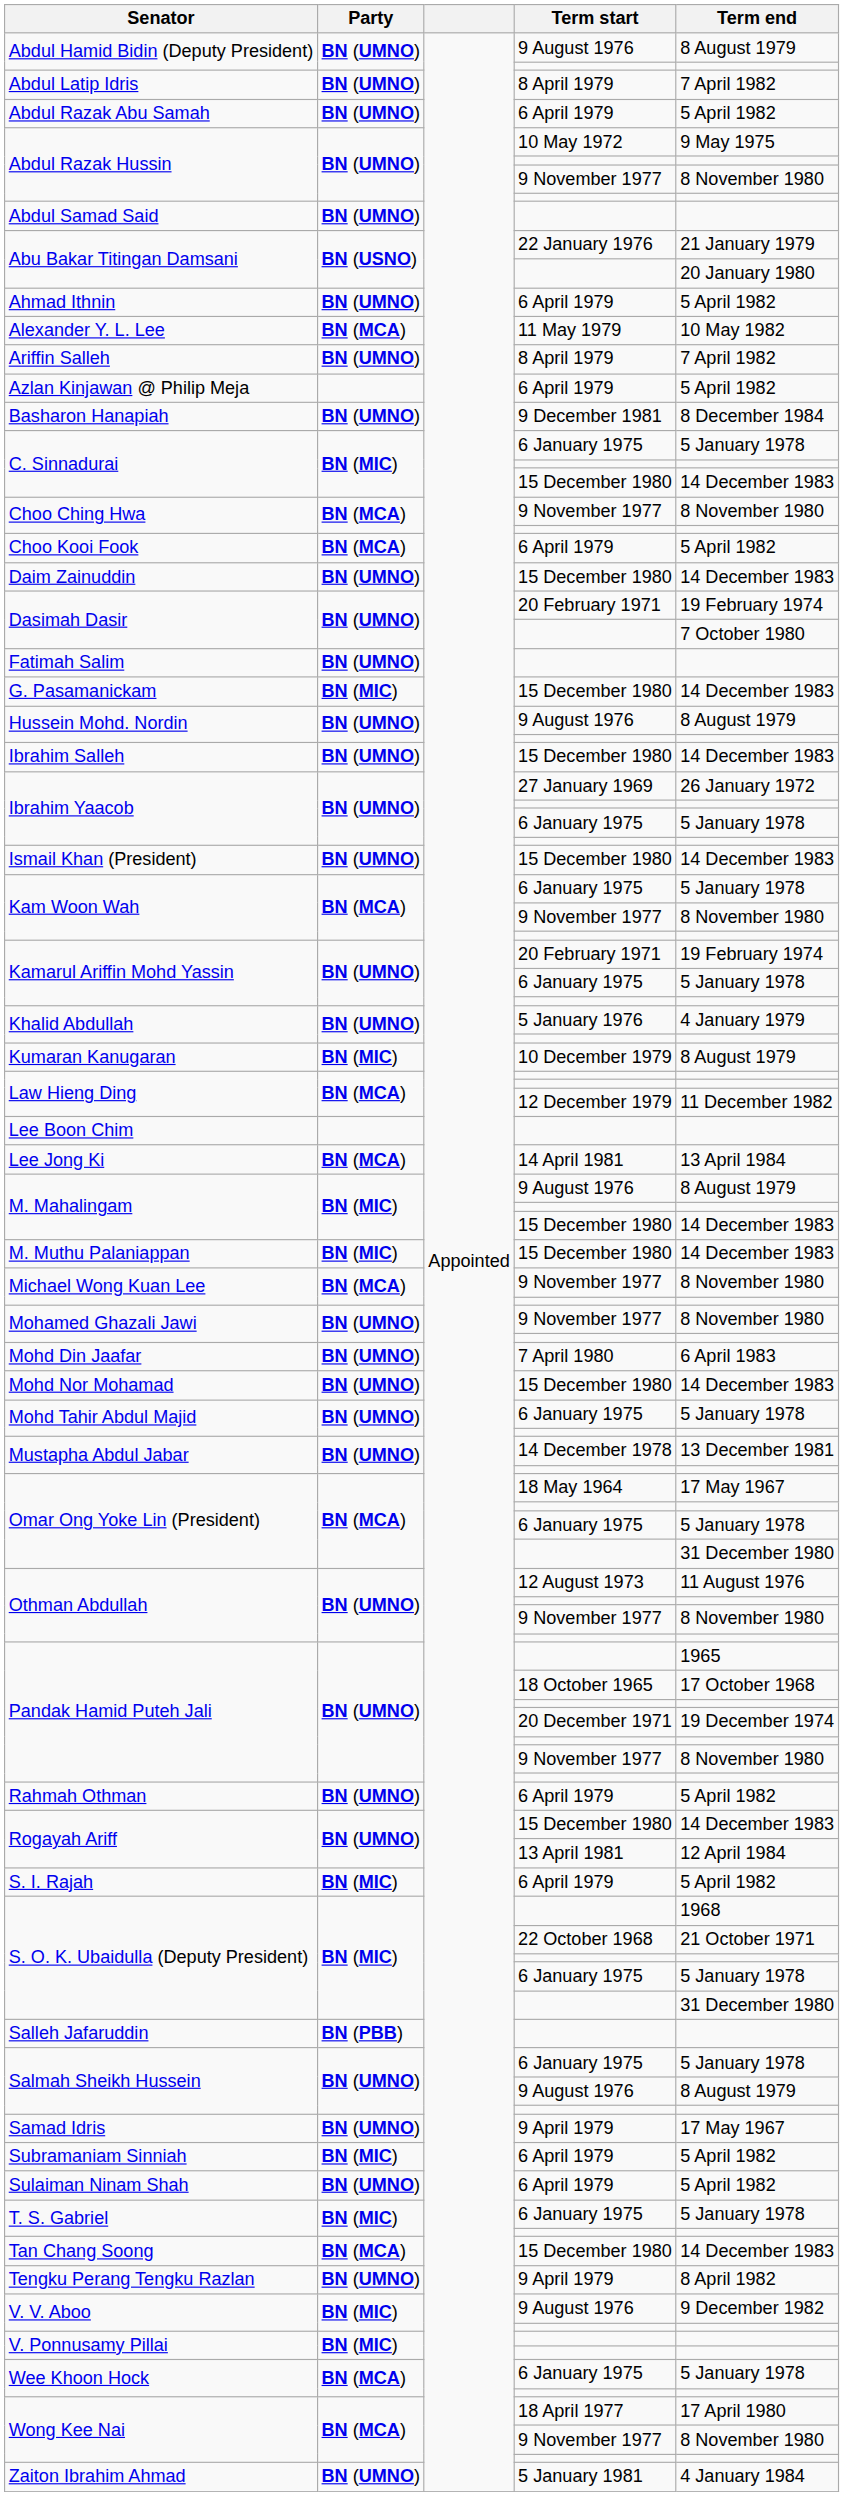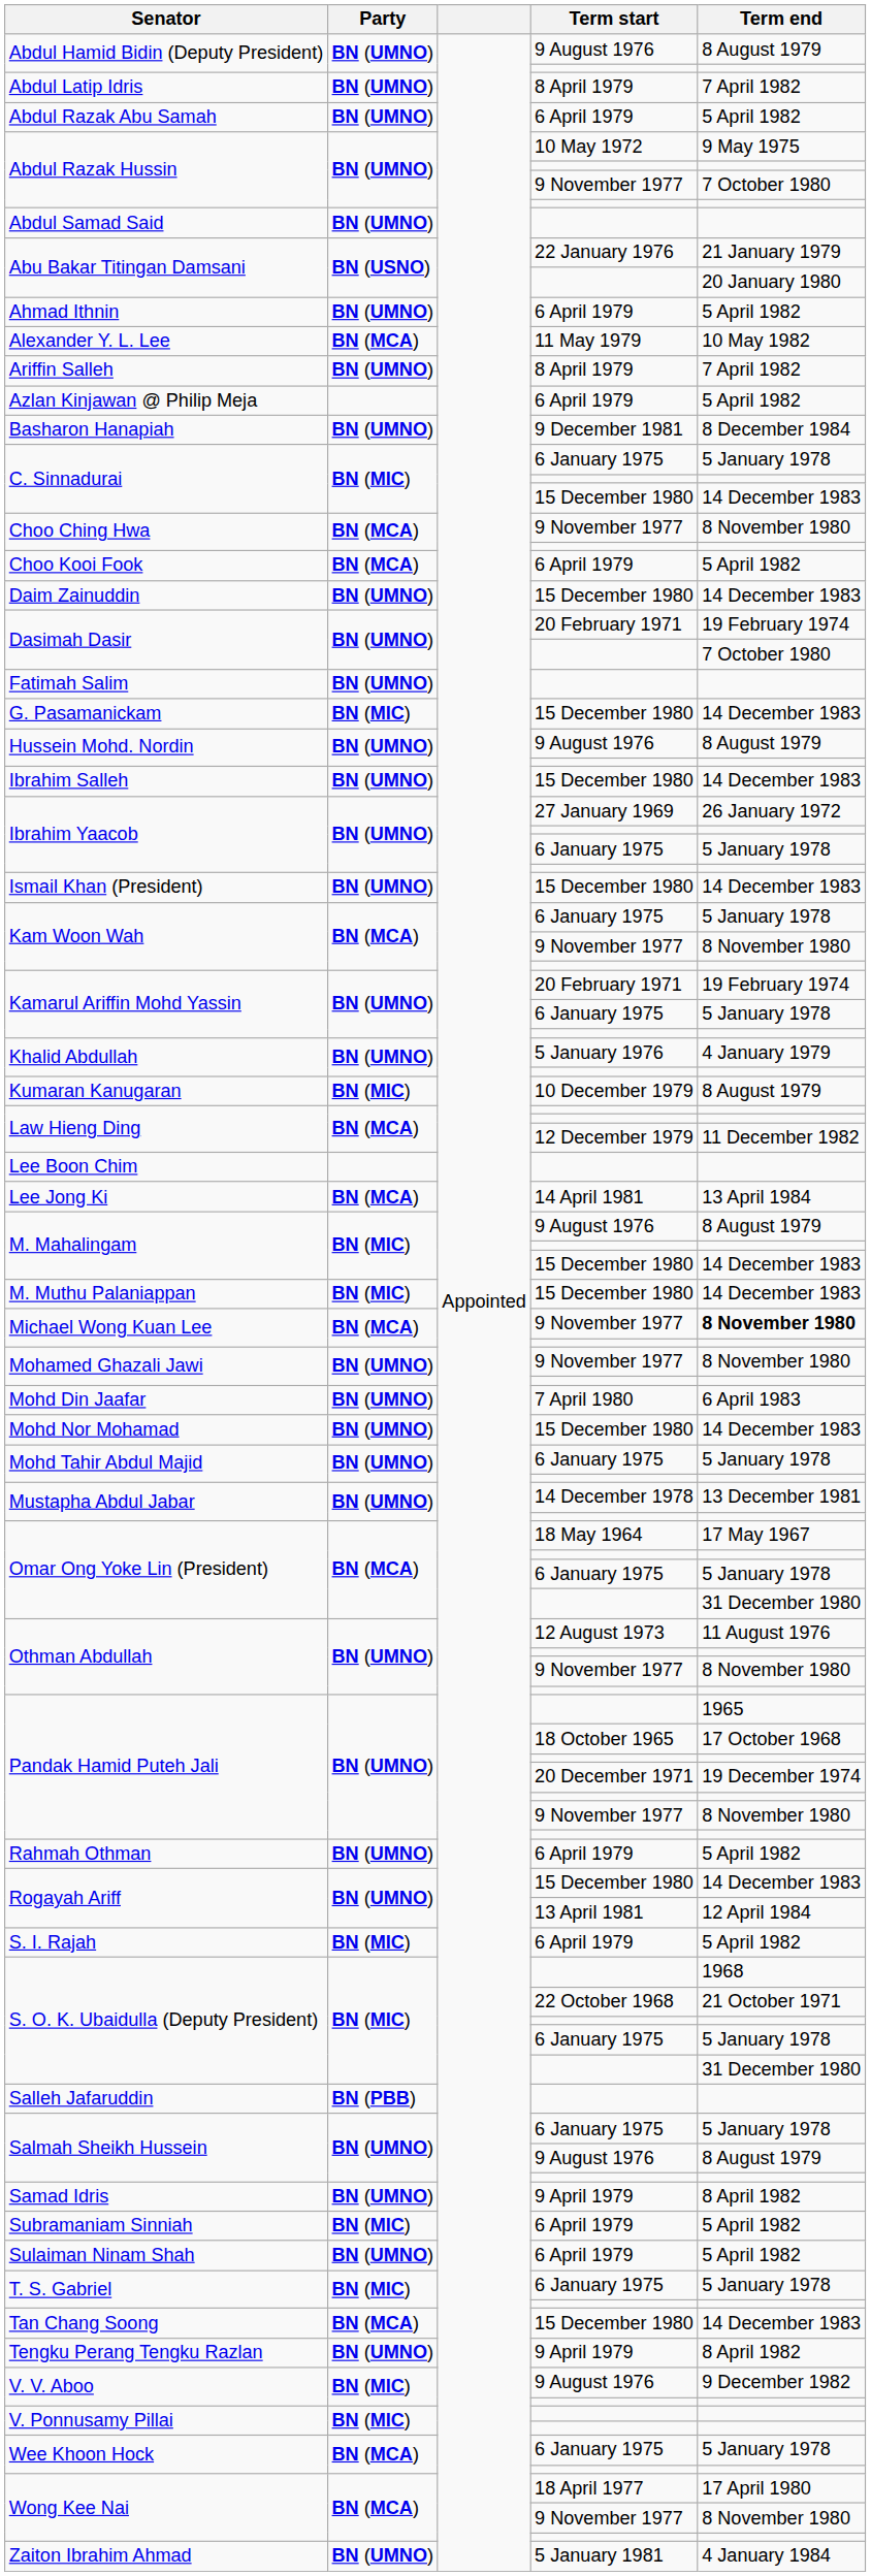Abdul Razak Hussin / 9 November 1977 | Term end: 8 November 1980 -> 7 October 1980
Michael Wong Kuan Lee / 9 November 1977 | Term end: normal -> bold
Samad Idris | Term end: 17 May 1967 -> 8 April 1982
